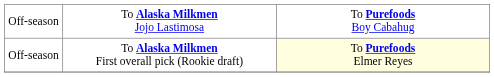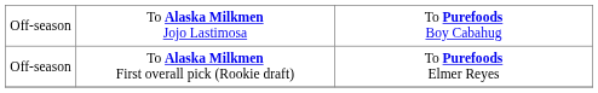row 2 | column 3: lightyellow background -> no background
